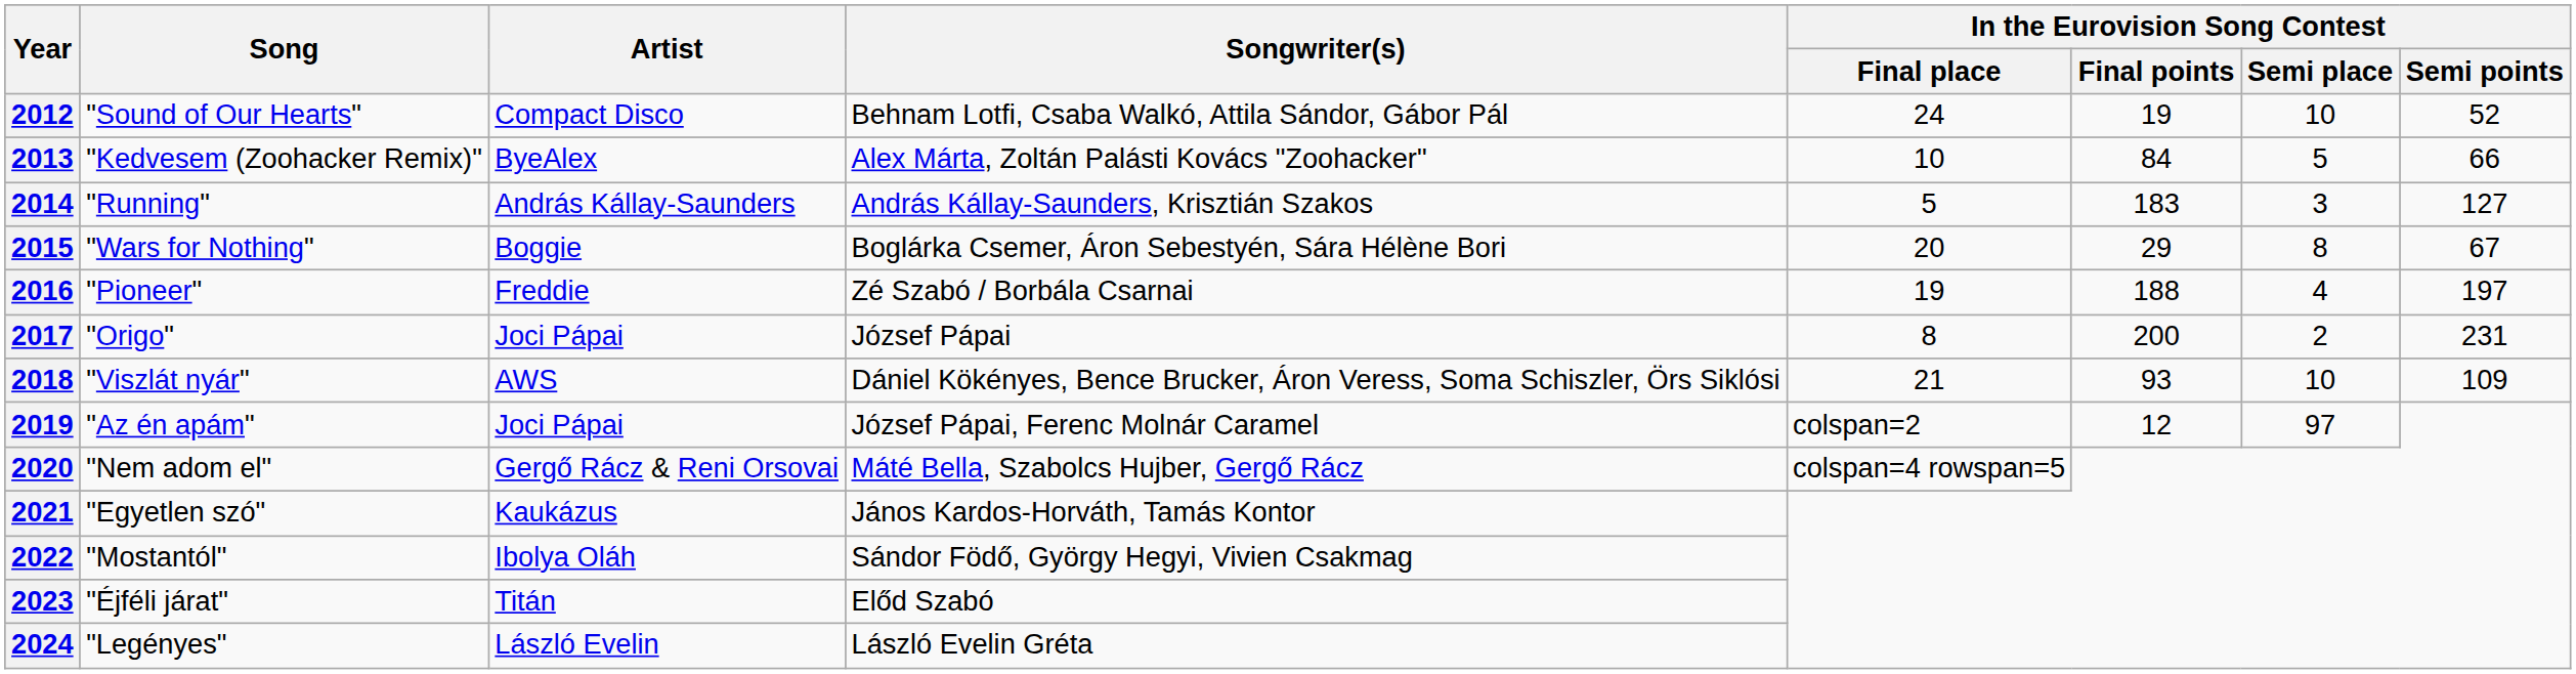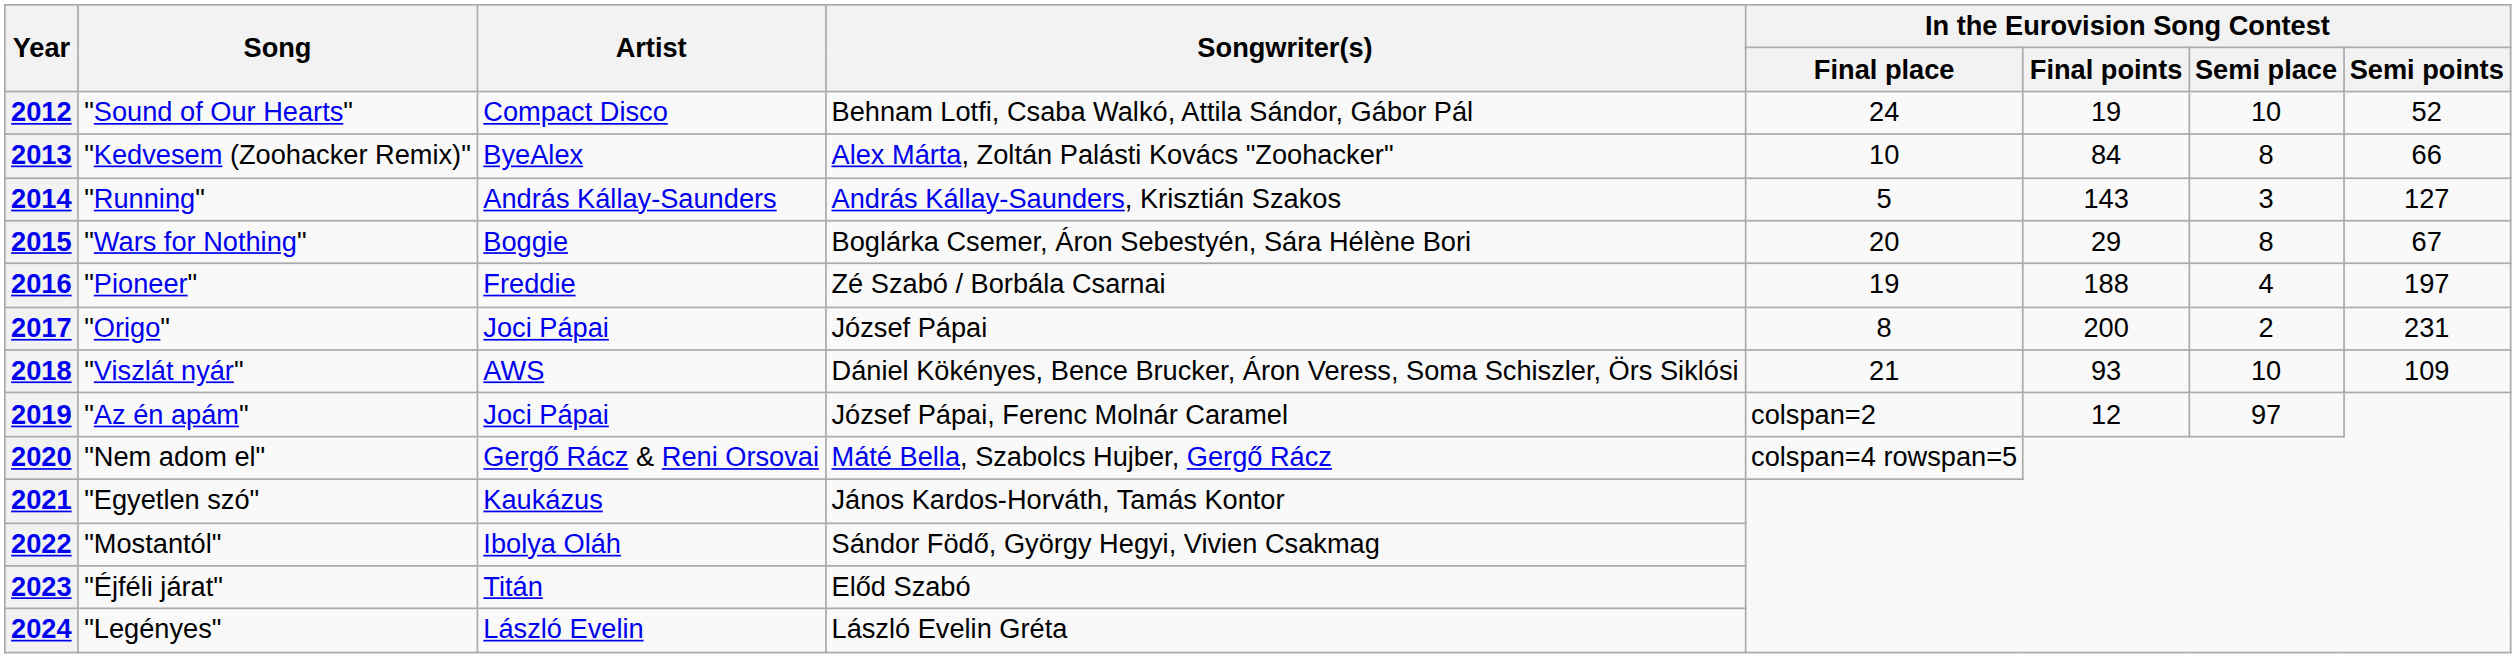2013 | In the Eurovision Song Contest / Semi place: 5 -> 8
2014 | In the Eurovision Song Contest / Final points: 183 -> 143
